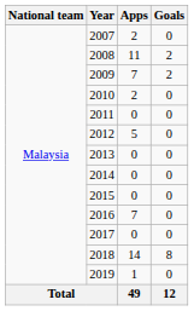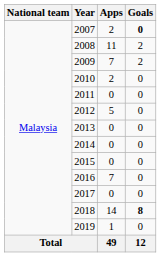2007 | Goals: normal -> bold
2018 | Goals: normal -> bold
